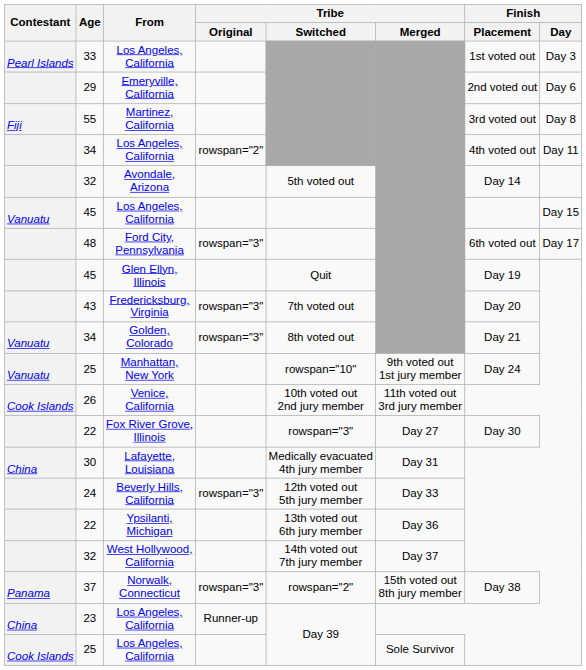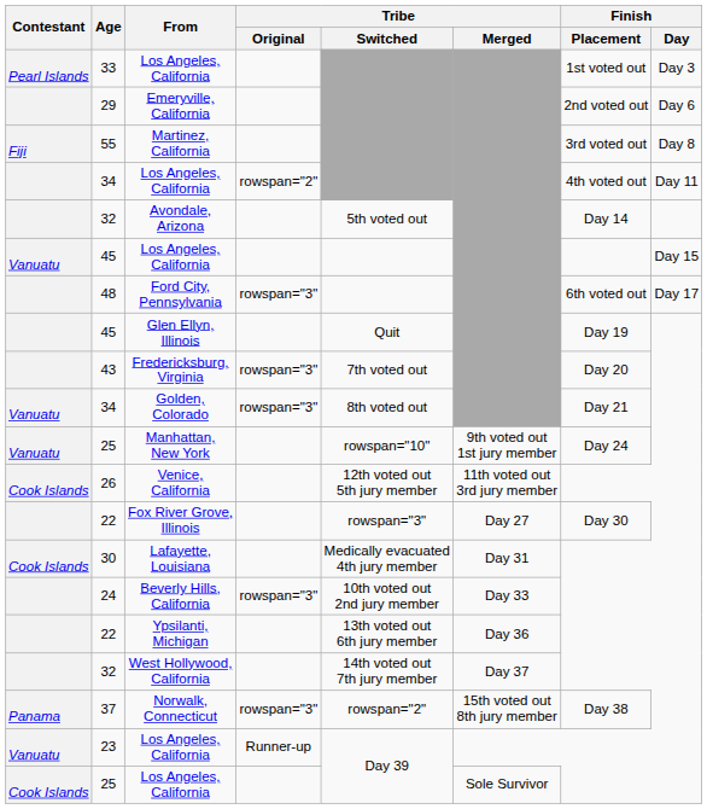Venice, California | Tribe / Switched: 10th voted out 2nd jury member -> 12th voted out 5th jury member
Lafayette, Louisiana | Contestant: China -> Cook Islands
Beverly Hills, California | Tribe / Switched: 12th voted out 5th jury member -> 10th voted out 2nd jury member
23 / Los Angeles, California | Contestant: China -> Vanuatu
